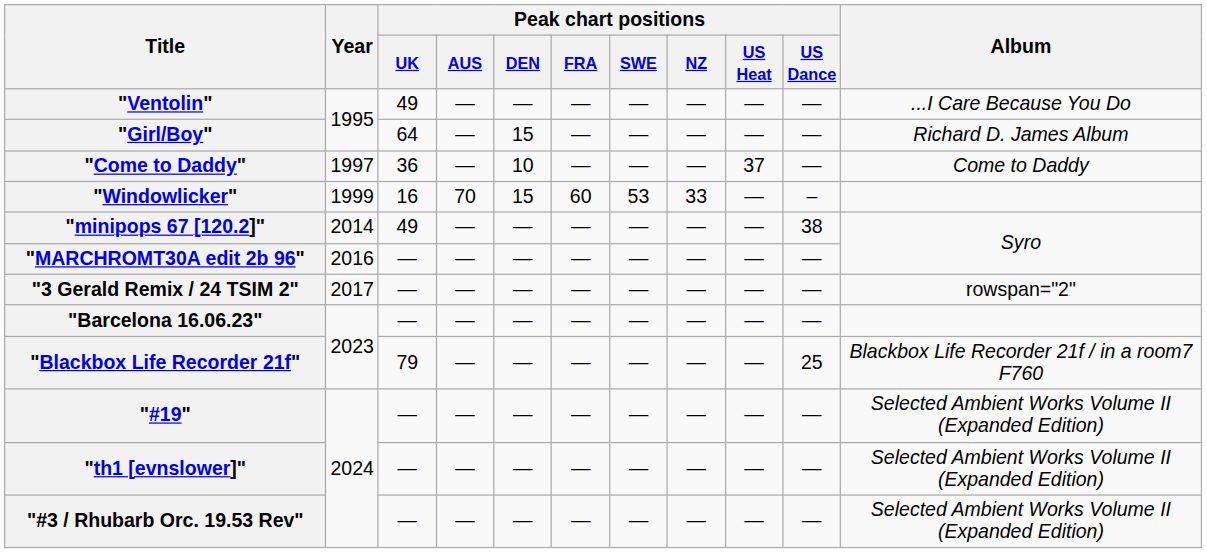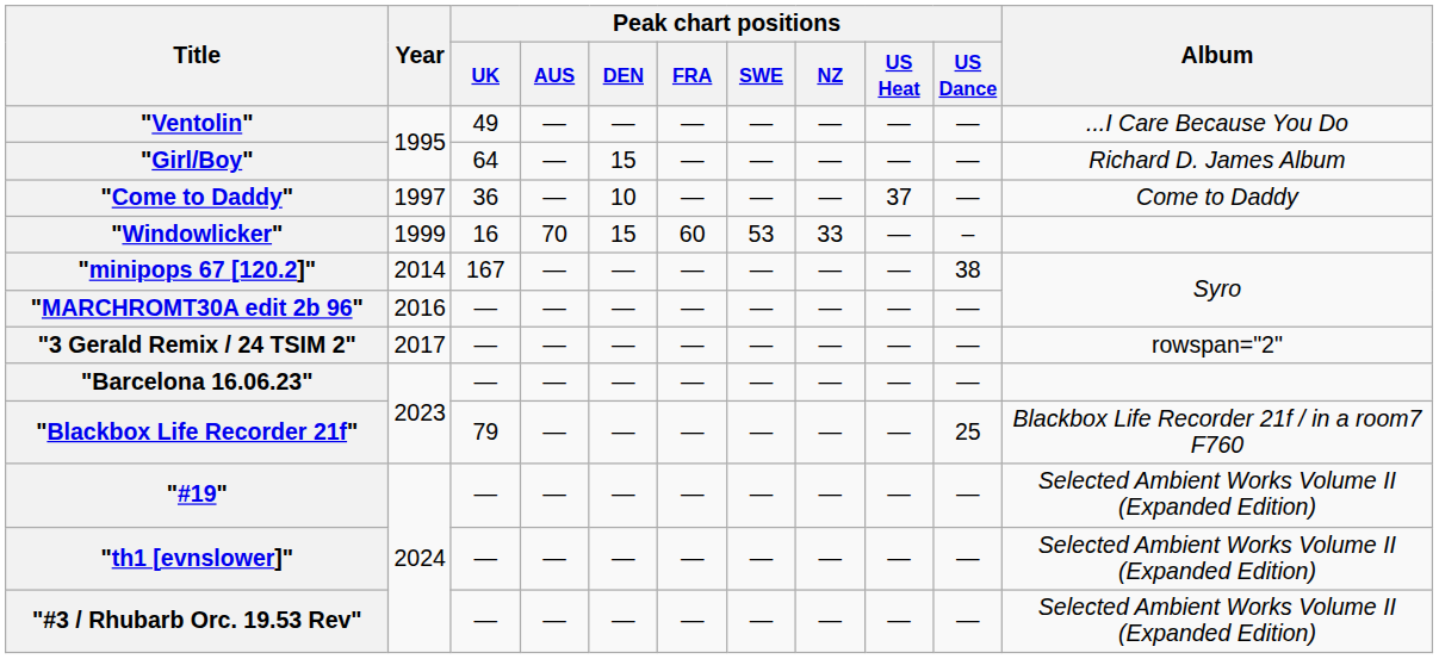"minipops 67 [120.2]" | Peak chart positions / UK: 49 -> 167
